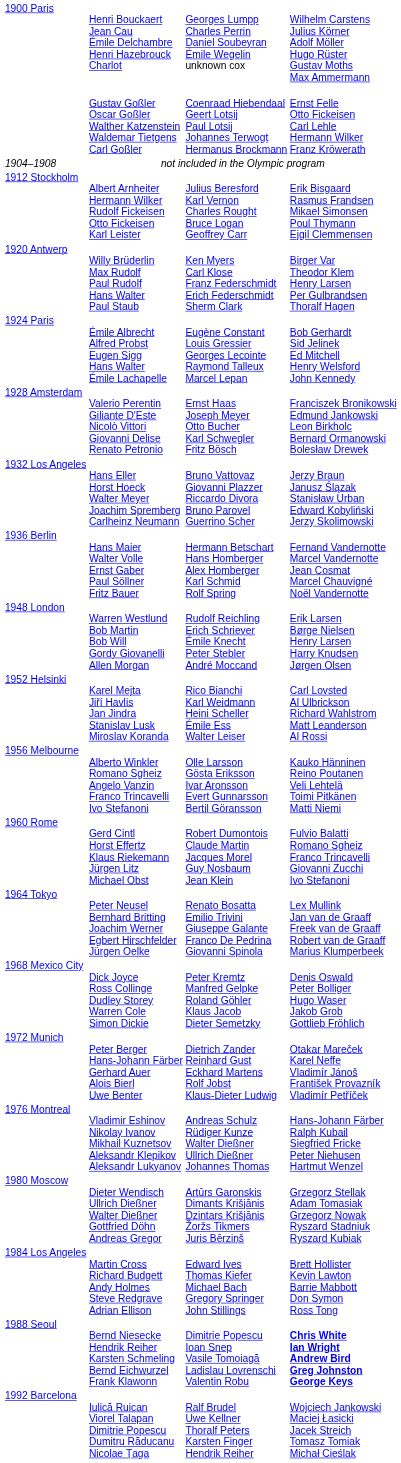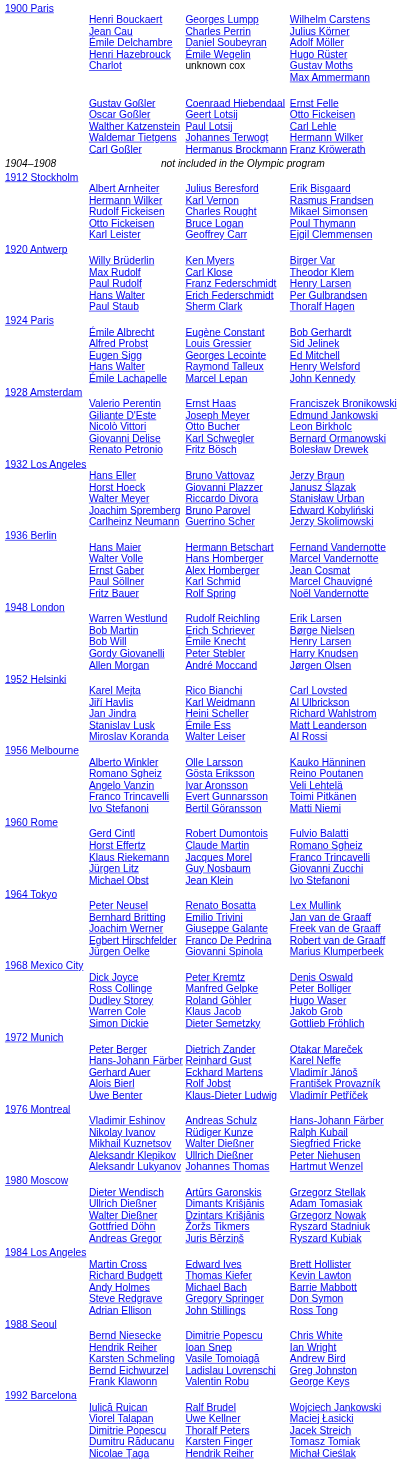1988 Seoul | column 4: bold -> normal
